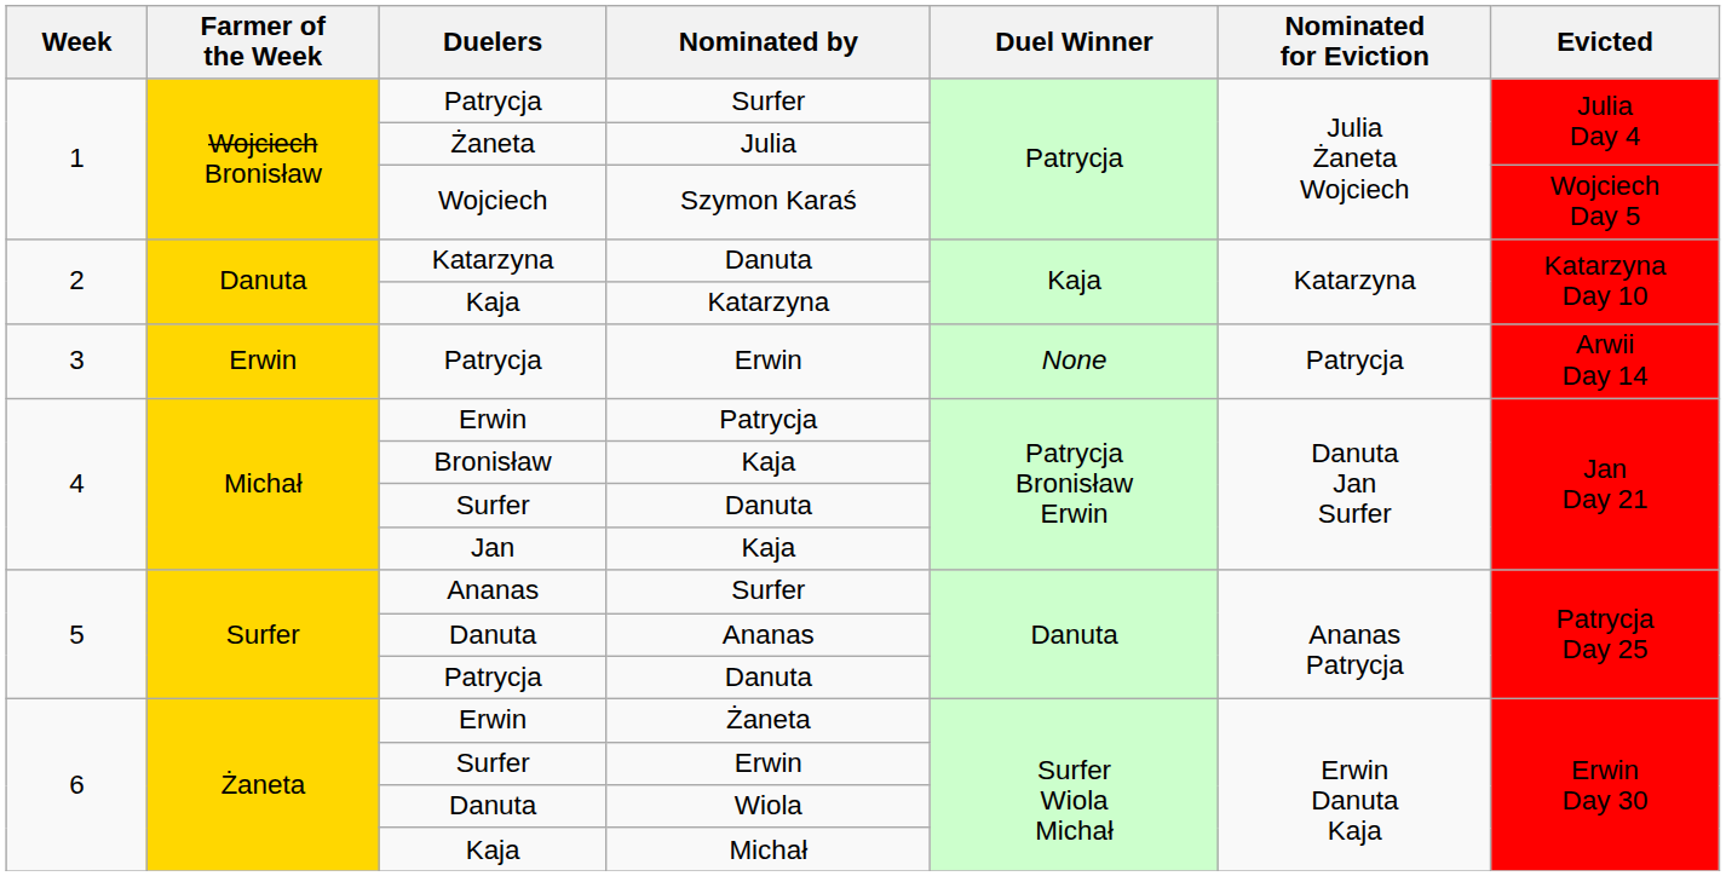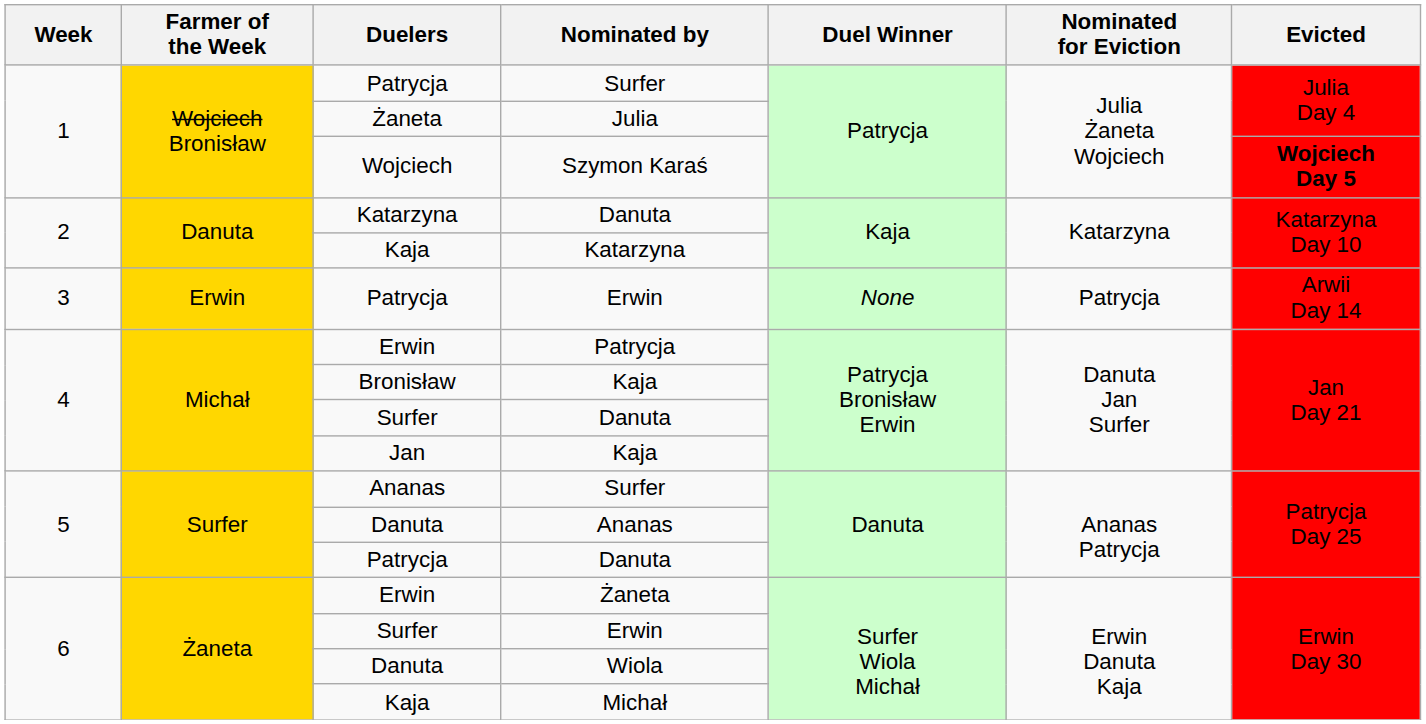Szymon Karaś | Evicted: normal -> bold
